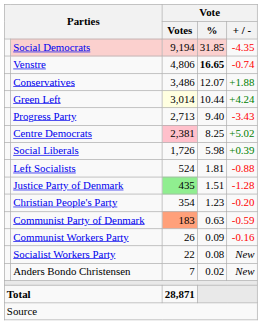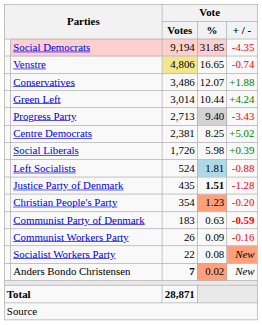Venstre | Vote / Votes: no background -> khaki background
Venstre | Vote / %: bold -> normal
Green Left | Vote / Votes: lightyellow background -> no background
Progress Party | Vote / %: no background -> lightgrey background
Centre Democrats | Vote / Votes: pink background -> no background
Left Socialists | Vote / %: no background -> lightblue background
Justice Party of Denmark | Vote / Votes: lightgreen background -> no background
Justice Party of Denmark | Vote / %: normal -> bold
Christian People's Party | Vote / %: no background -> lightsalmon background
Communist Party of Denmark | Vote / Votes: lightsalmon background -> no background
Communist Party of Denmark | Vote / + / -: normal -> bold
Socialist Workers Party | Vote / + / -: no background -> lightsalmon background
Anders Bondo Christensen | Vote / Votes: normal -> bold
Anders Bondo Christensen | Vote / %: no background -> lightsalmon background
